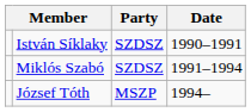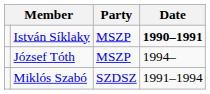István Síklaky | Party: SZDSZ -> MSZP
István Síklaky | Date: normal -> bold
rows swapped: Miklós Szabó <-> József Tóth
